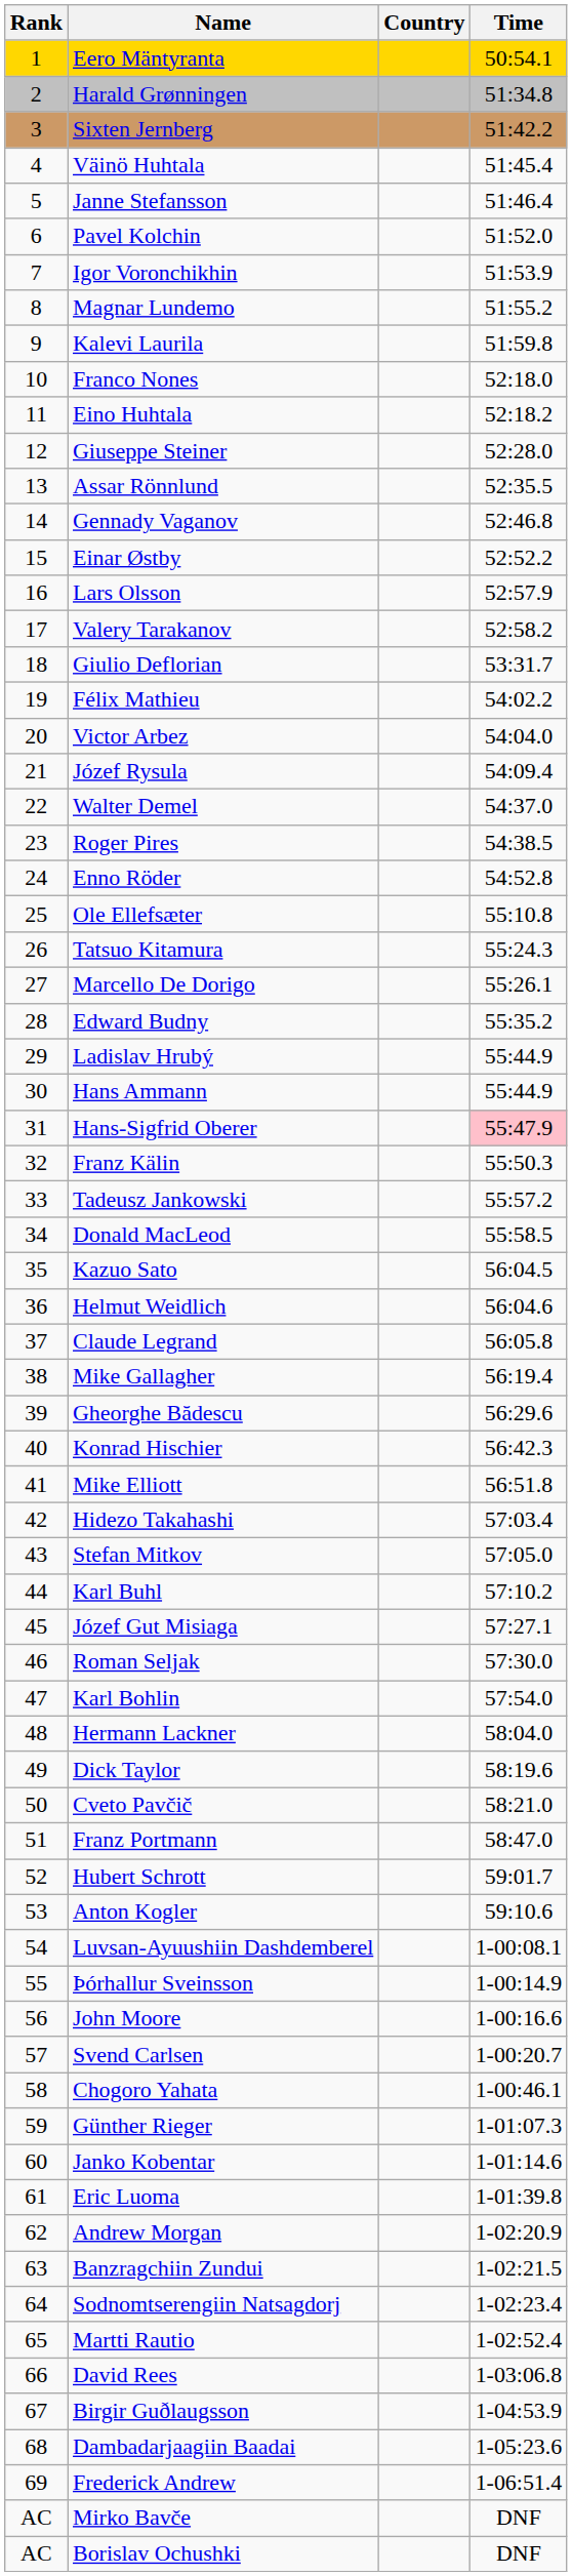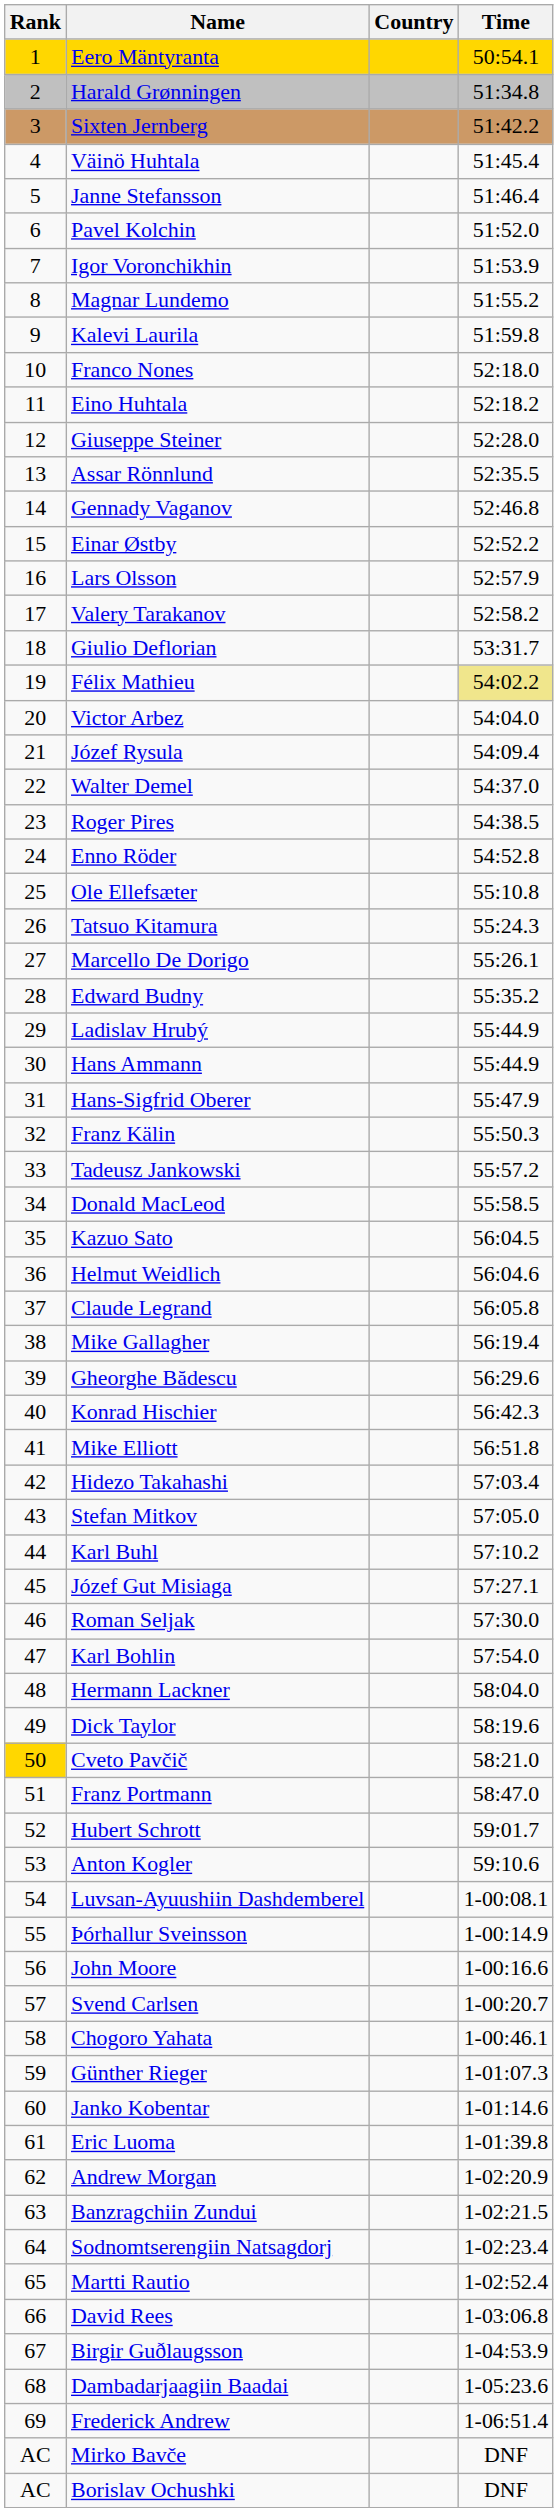Félix Mathieu | Time: no background -> khaki background
Hans-Sigfrid Oberer | Time: pink background -> no background
Cveto Pavčič | Rank: no background -> gold background
